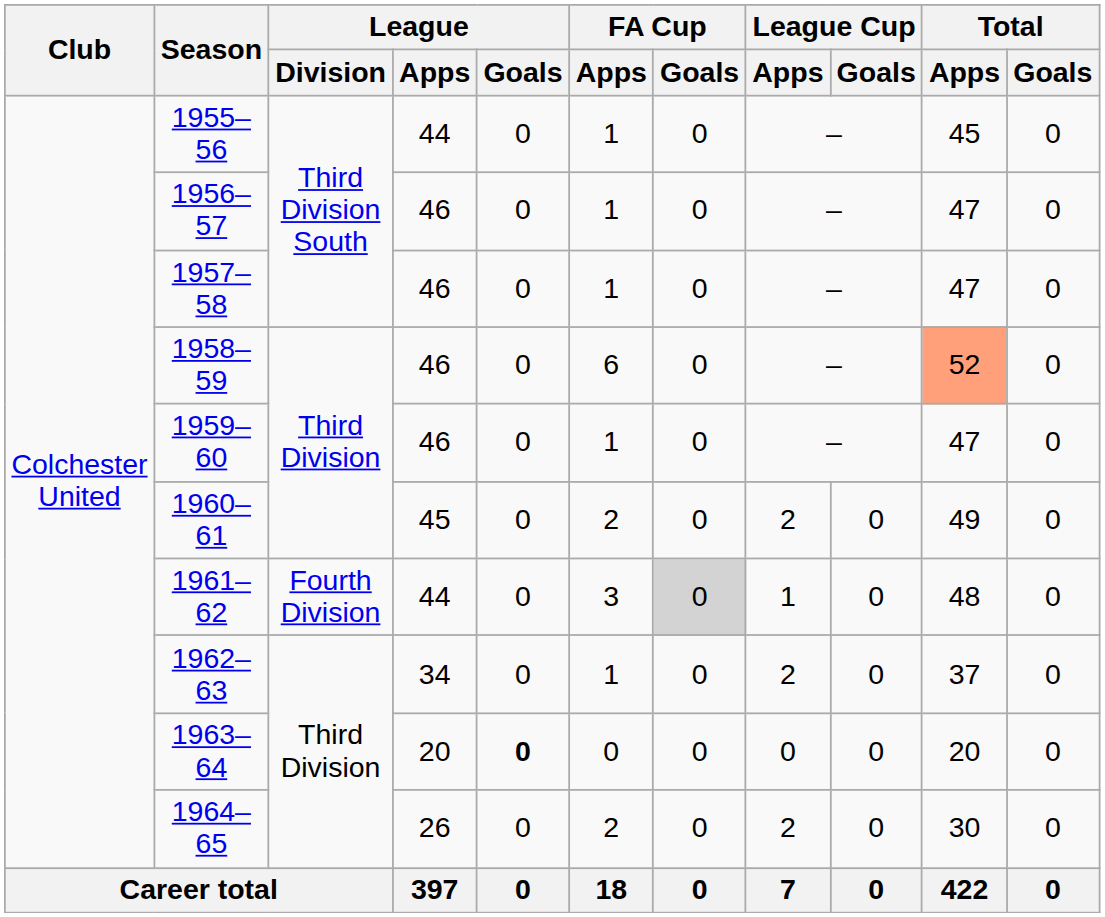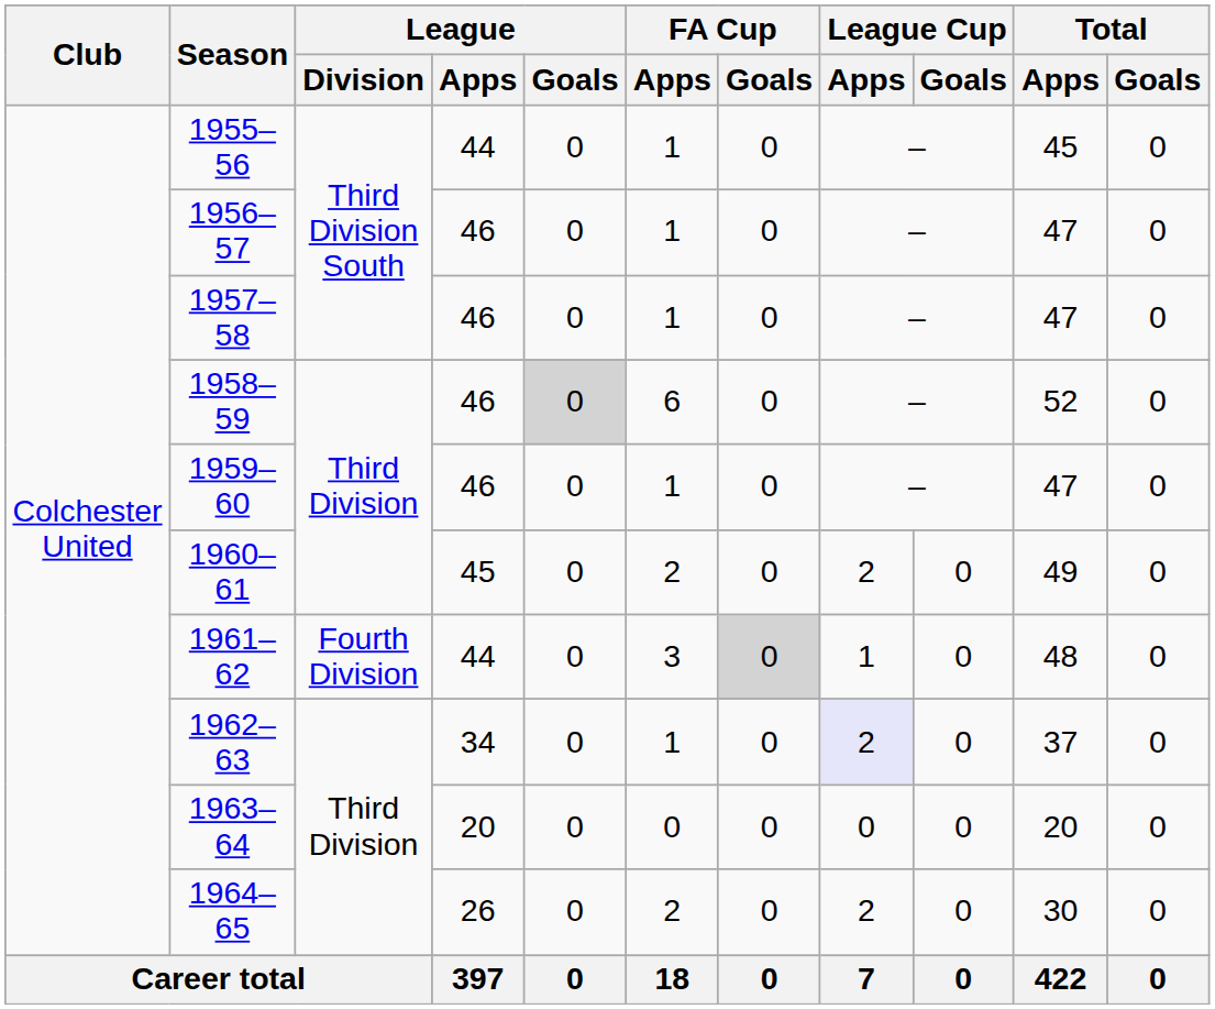1958–59 | League / Goals: no background -> lightgrey background
1958–59 | Total / Apps: lightsalmon background -> no background
1962–63 | League Cup / Apps: no background -> lavender background
1963–64 | League / Goals: bold -> normal
